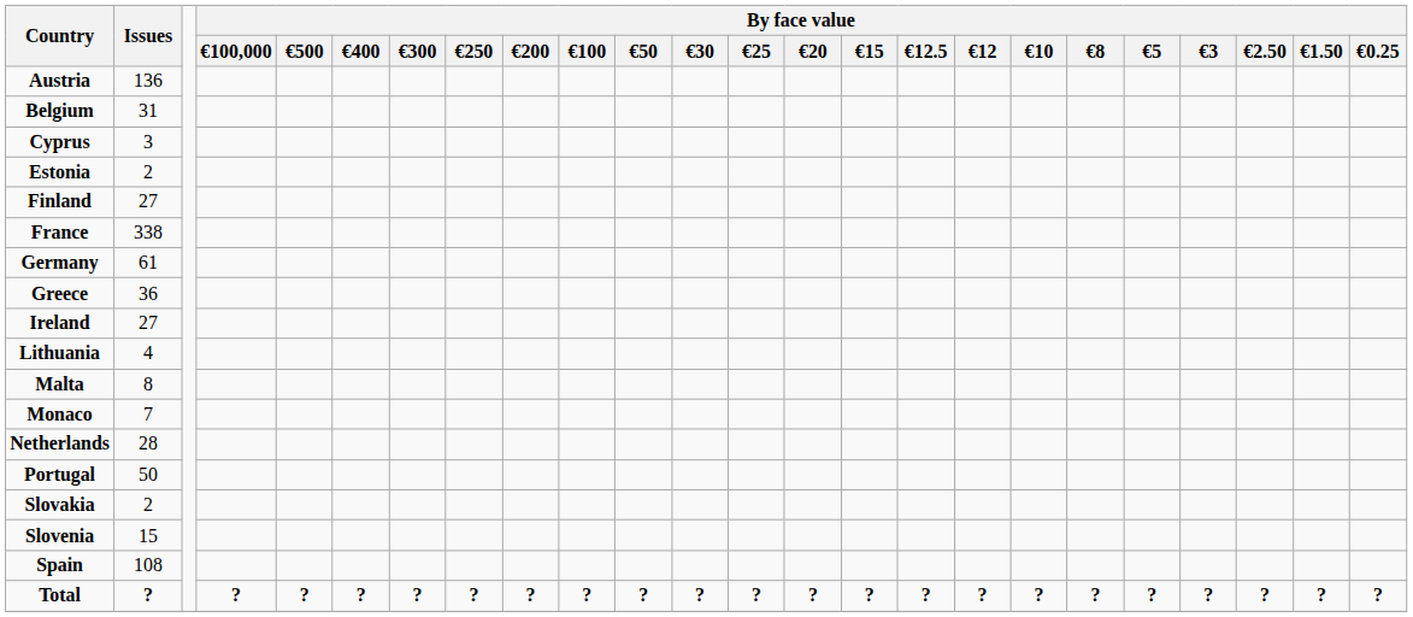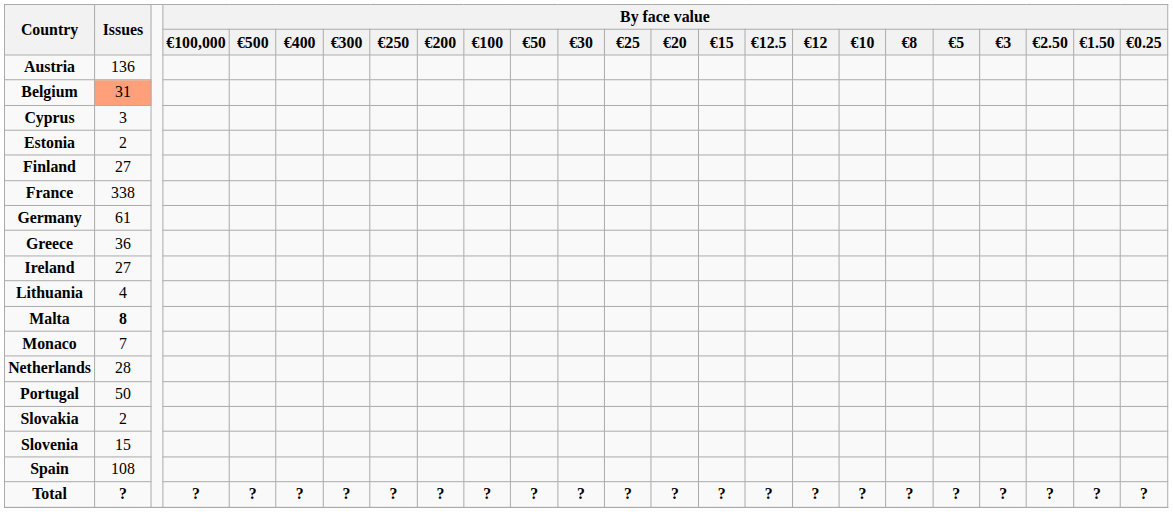Belgium | Issues: no background -> lightsalmon background
Malta | Issues: normal -> bold
